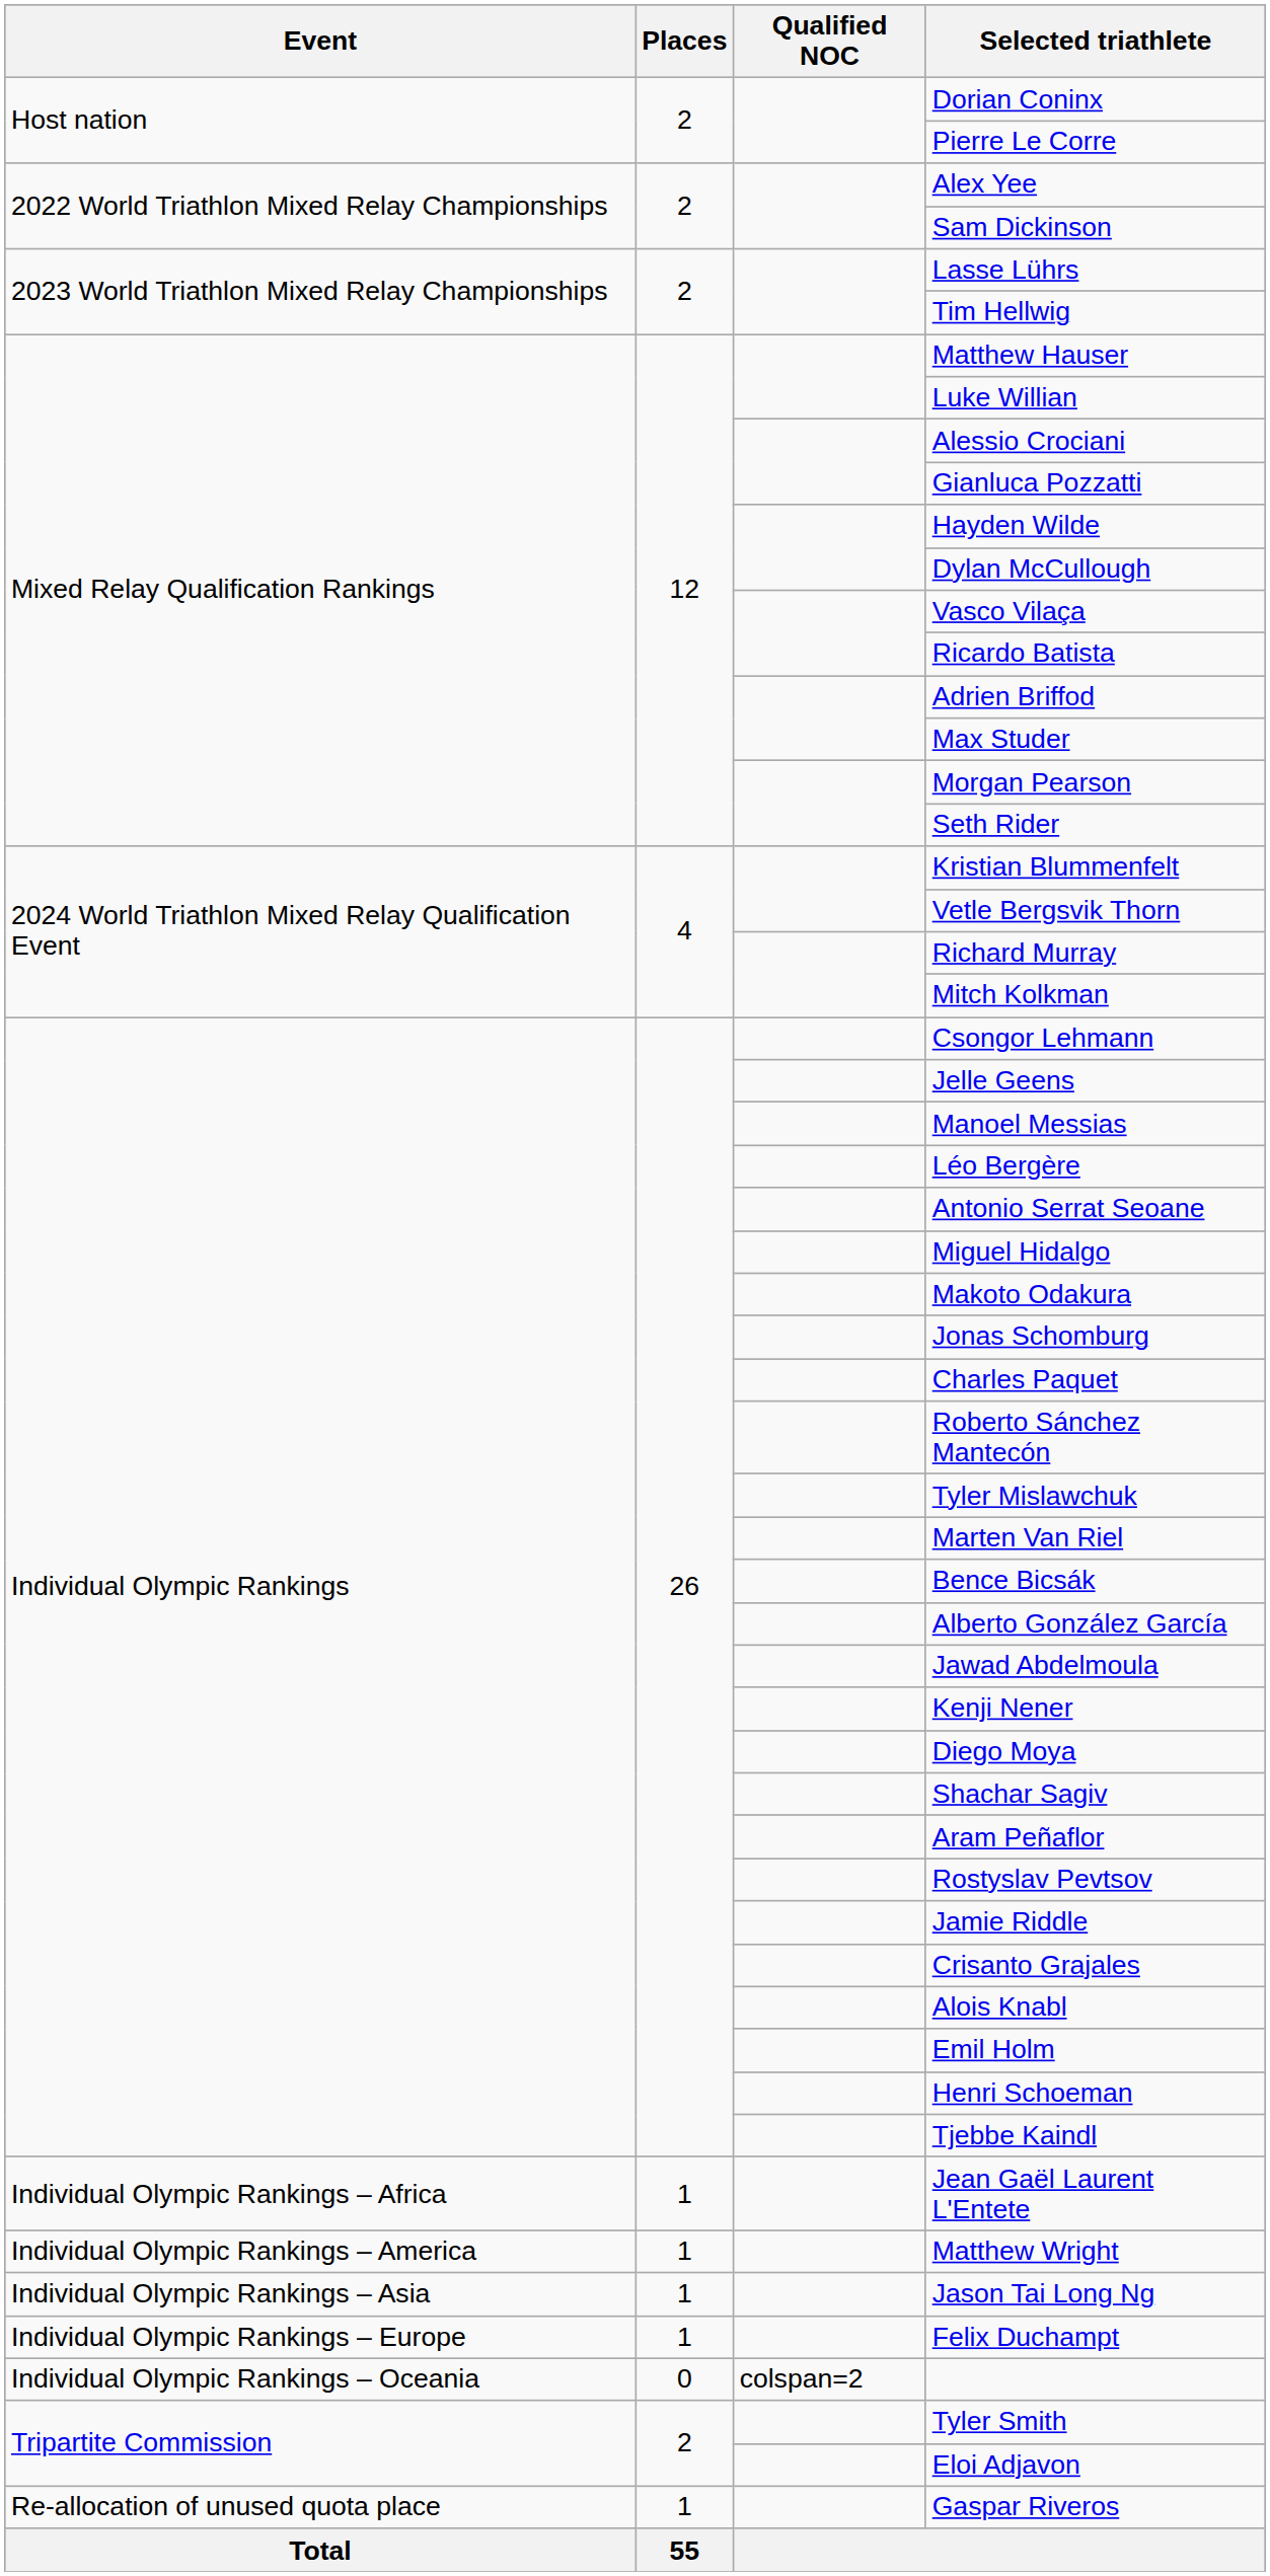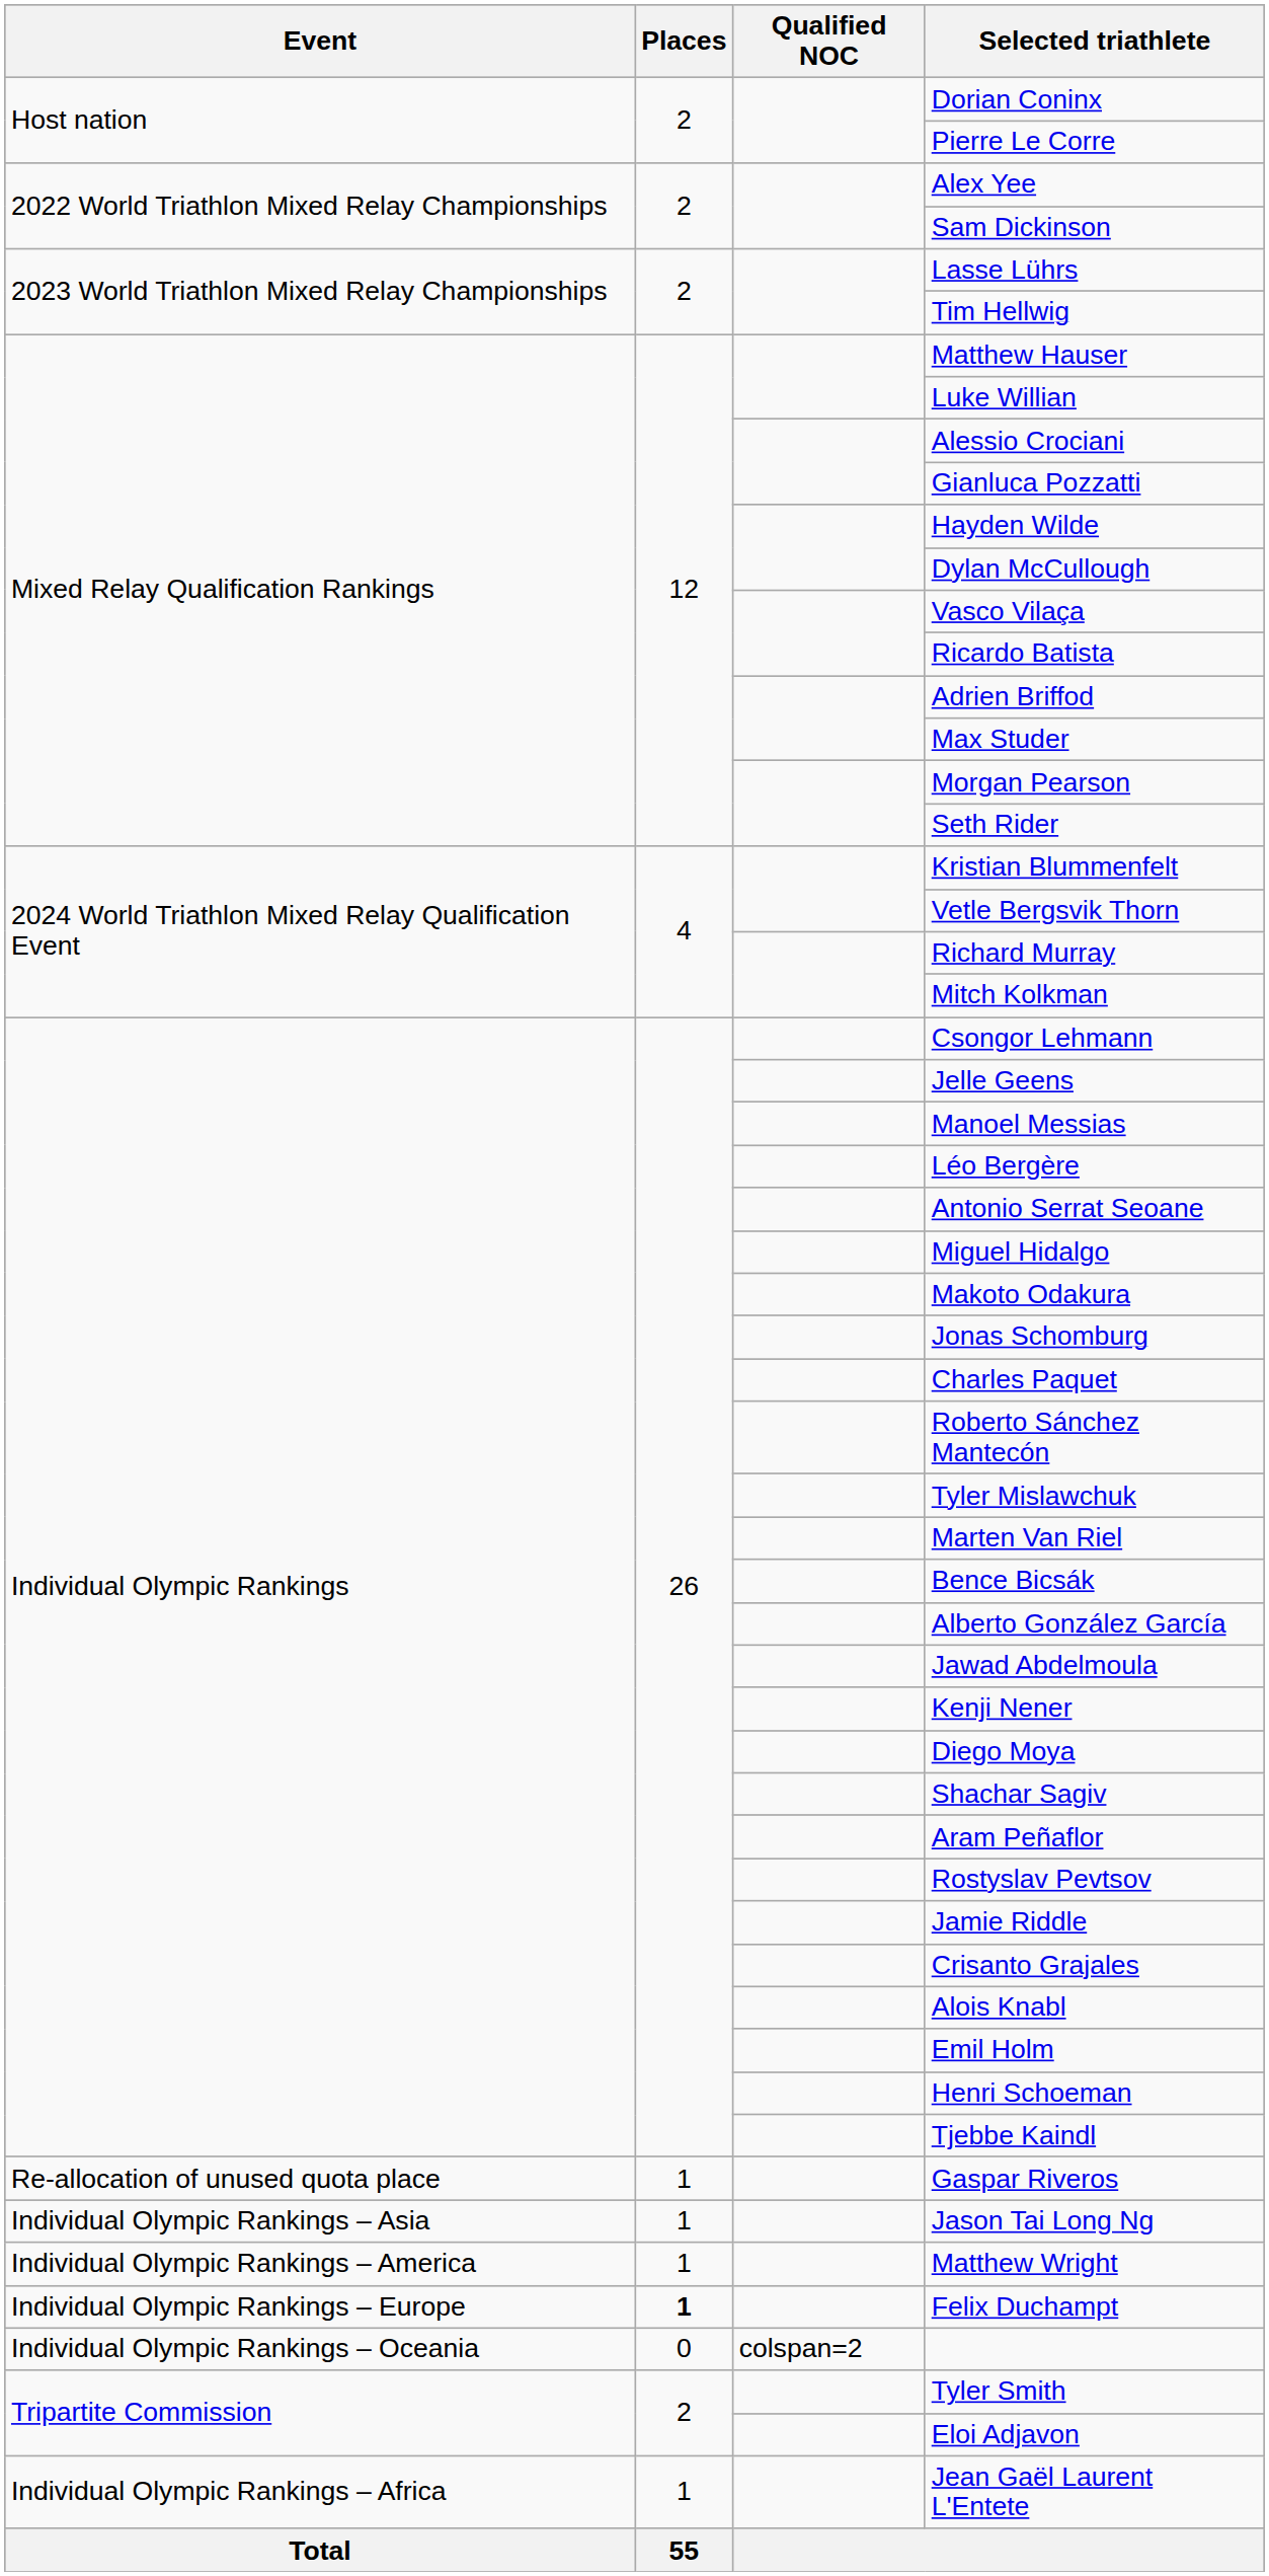rows swapped: Jean Gaël Laurent L'Entete <-> Gaspar Riveros
rows swapped: Matthew Wright <-> Jason Tai Long Ng
Felix Duchampt | Places: normal -> bold
